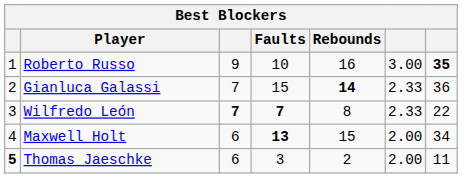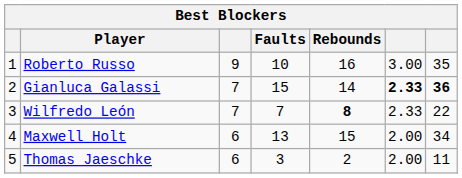Roberto Russo | column 7: bold -> normal
Gianluca Galassi | Rebounds: bold -> normal
Gianluca Galassi | column 6: normal -> bold
Gianluca Galassi | column 7: normal -> bold
Wilfredo León | column 3: bold -> normal
Wilfredo León | Faults: bold -> normal
Wilfredo León | Rebounds: normal -> bold
Maxwell Holt | Faults: bold -> normal
Thomas Jaeschke | column 1: bold -> normal
